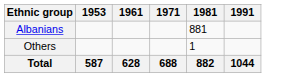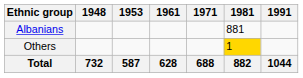+ column: 1948 | 732
Others | 1981: no background -> gold background
